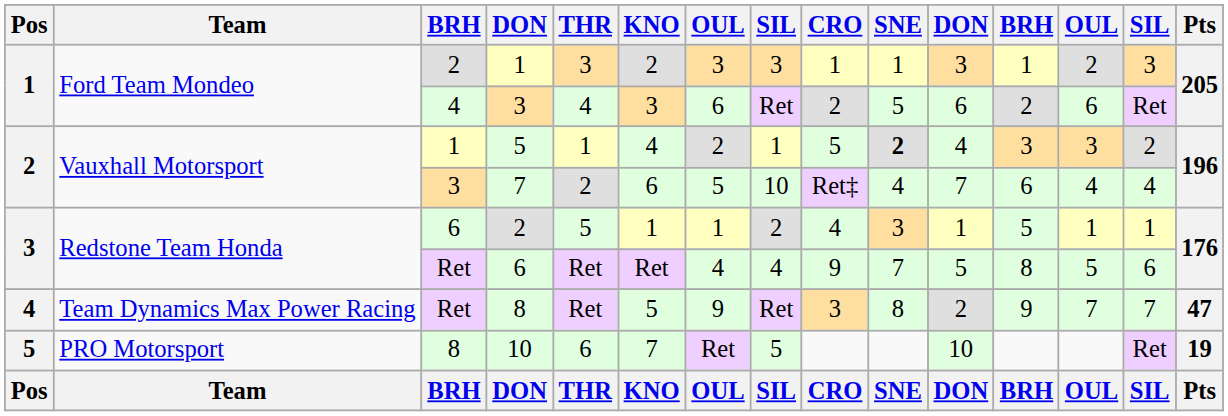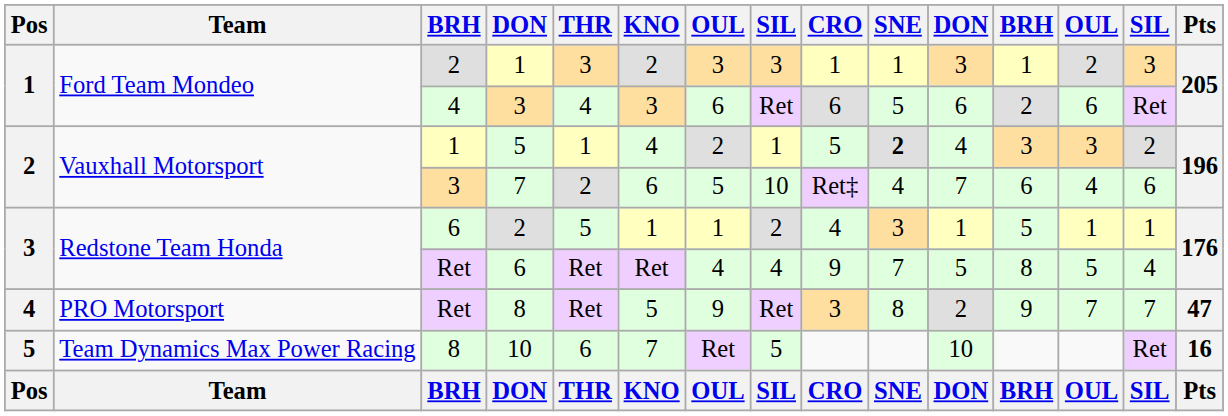row 3 | CRO: 2 -> 6
row 5 | column 14: 4 -> 6
row 7 | column 14: 6 -> 4
row 8 | Team: Team Dynamics Max Power Racing -> PRO Motorsport
row 9 | Team: PRO Motorsport -> Team Dynamics Max Power Racing
row 9 | Pts: 19 -> 16
